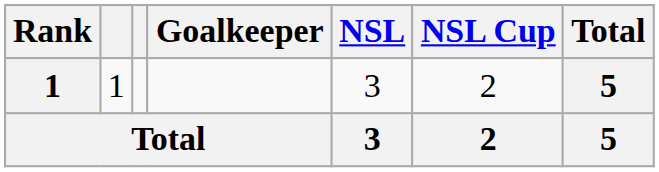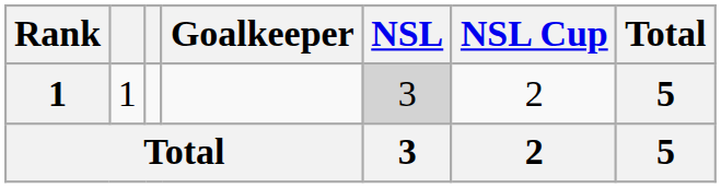row 2 | NSL: no background -> lightgrey background
